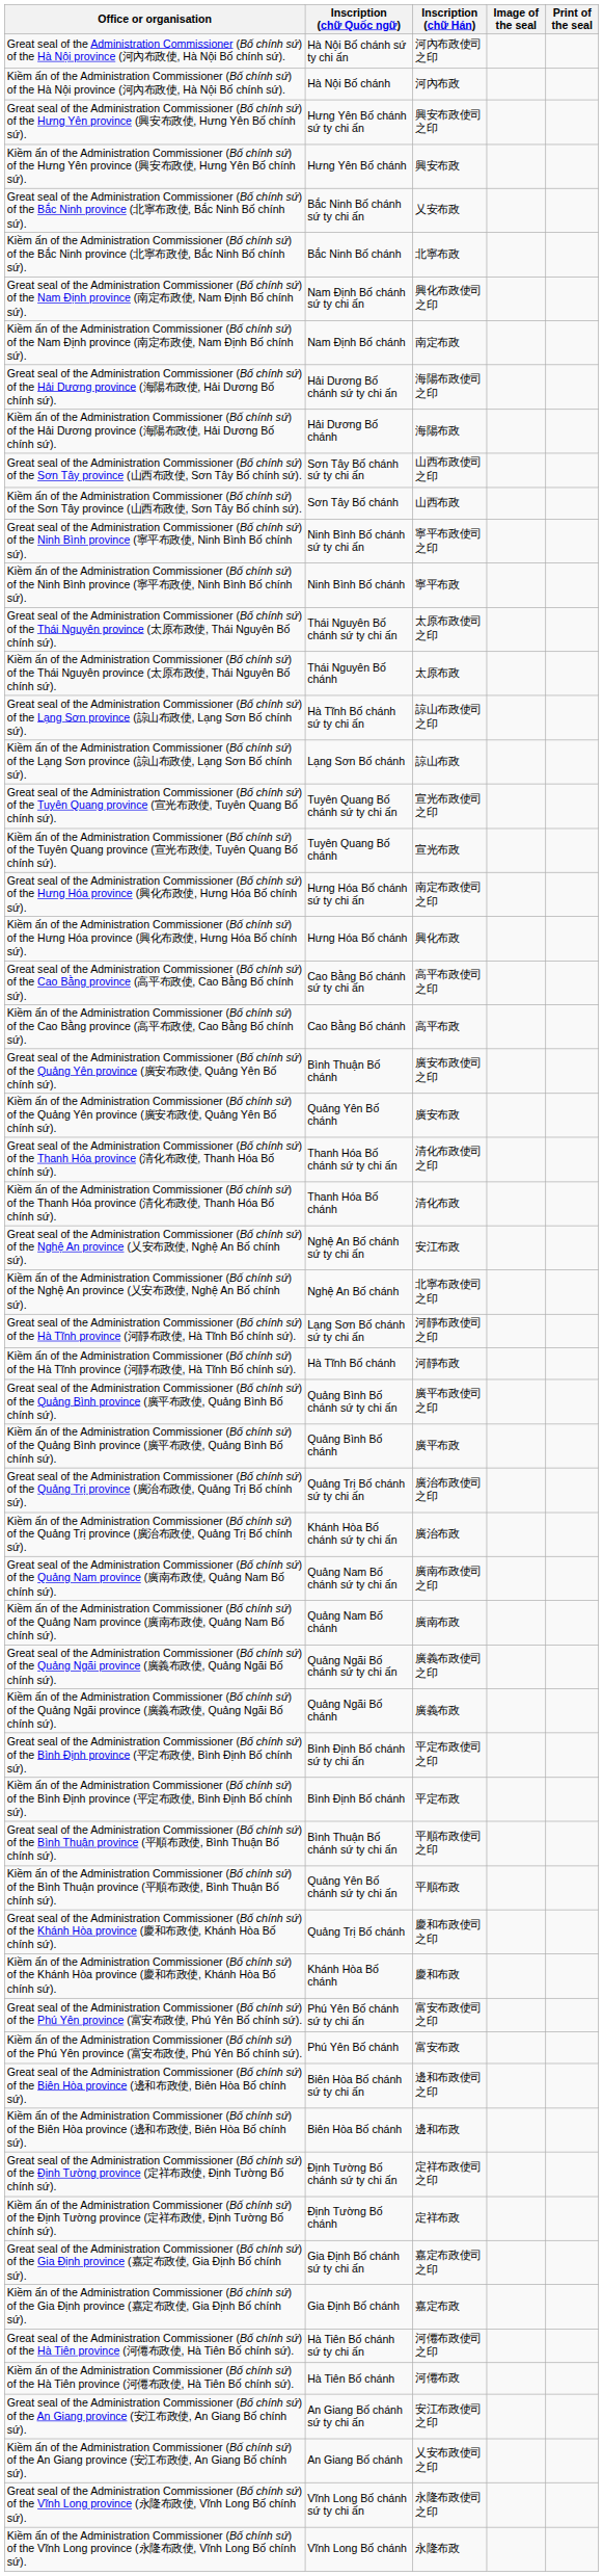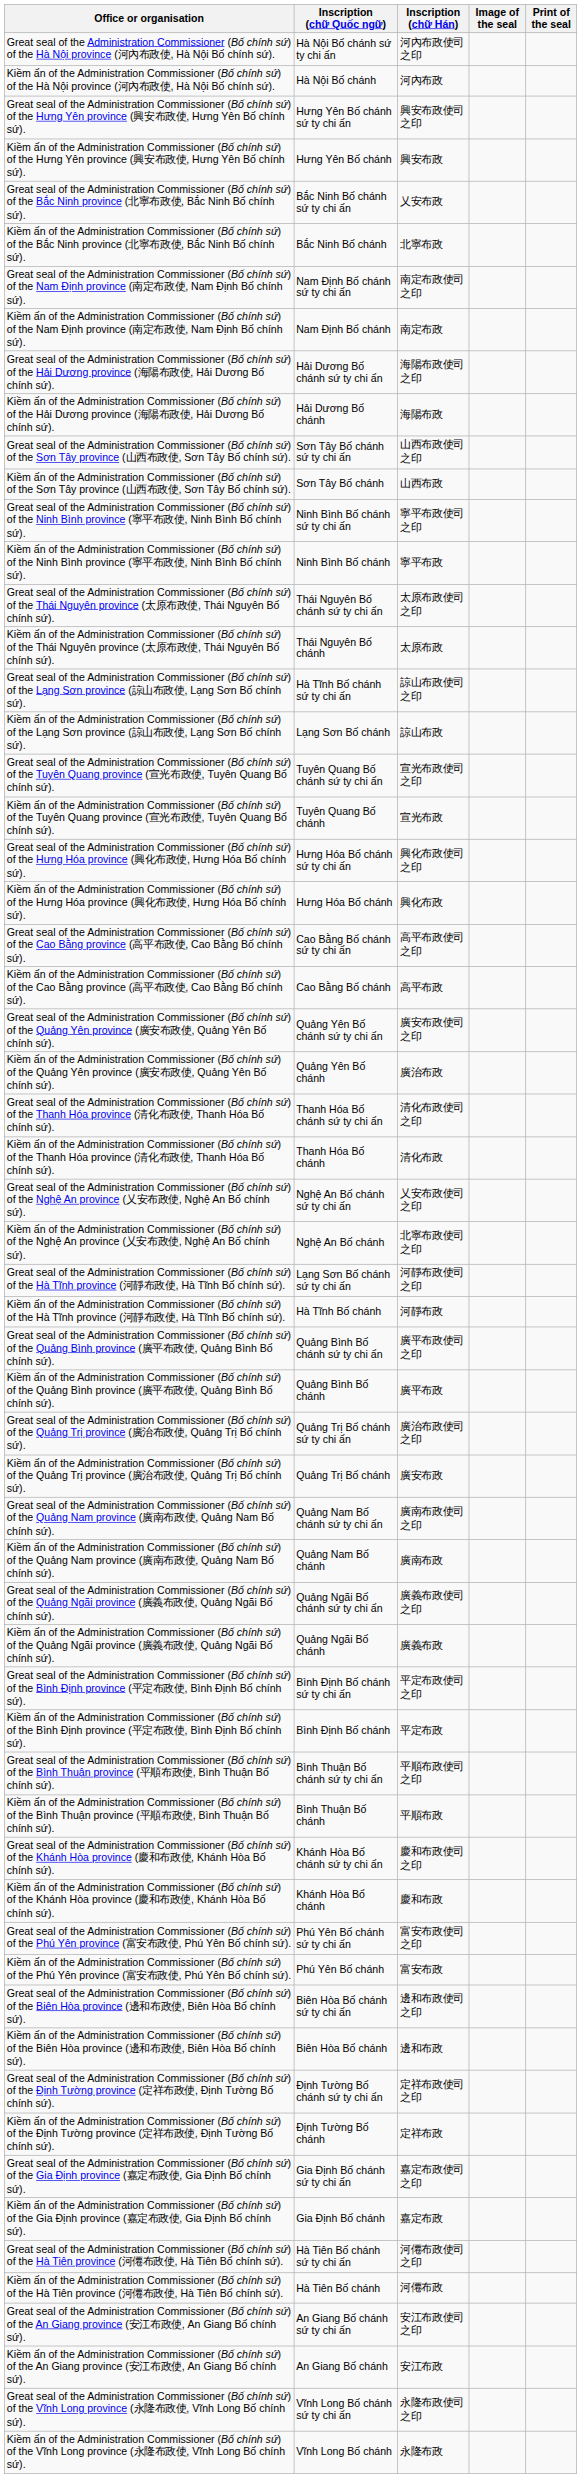row 8 | Inscription (chữ Hán): 興化布政使司之印 -> 南定布政使司之印
row 22 | Inscription (chữ Hán): 南定布政使司之印 -> 興化布政使司之印
row 26 | Inscription (chữ Quốc ngữ): Bình Thuận Bố chánh -> Quảng Yên Bố chánh sứ ty chi ấn
row 27 | Inscription (chữ Hán): 廣安布政 -> 廣治布政
row 30 | Inscription (chữ Hán): 安江布政 -> 乂安布政使司之印
row 37 | Inscription (chữ Quốc ngữ): Khánh Hòa Bố chánh sứ ty chi ấn -> Quảng Trị Bố chánh
row 37 | Inscription (chữ Hán): 廣治布政 -> 廣安布政
row 45 | Inscription (chữ Quốc ngữ): Quảng Yên Bố chánh sứ ty chi ấn -> Bình Thuận Bố chánh
row 46 | Inscription (chữ Quốc ngữ): Quảng Trị Bố chánh -> Khánh Hòa Bố chánh sứ ty chi ấn
row 59 | Inscription (chữ Hán): 乂安布政使司之印 -> 安江布政
